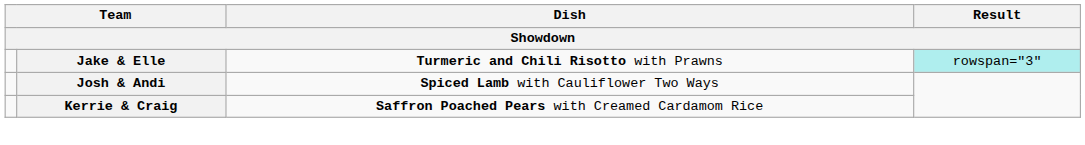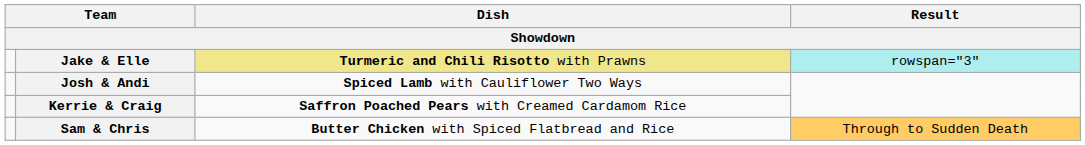Jake & Elle | Dish: no background -> khaki background
+ row: Sam & Chris | Butter Chicken with Spiced Flatbread and Rice | Through to Sudden Death
